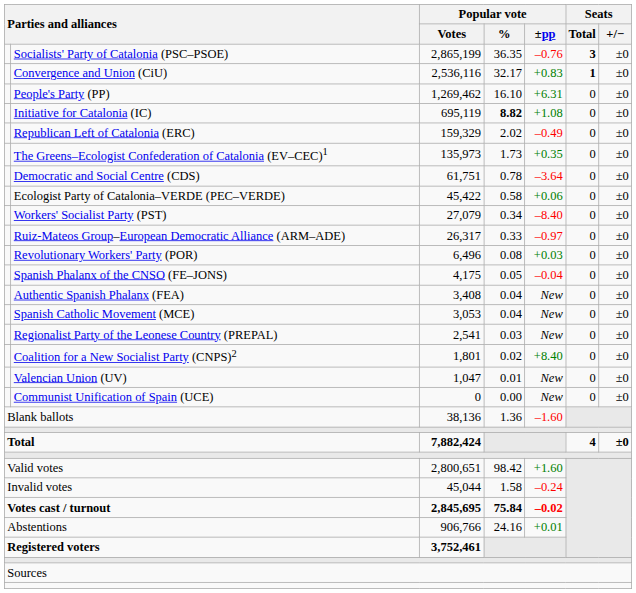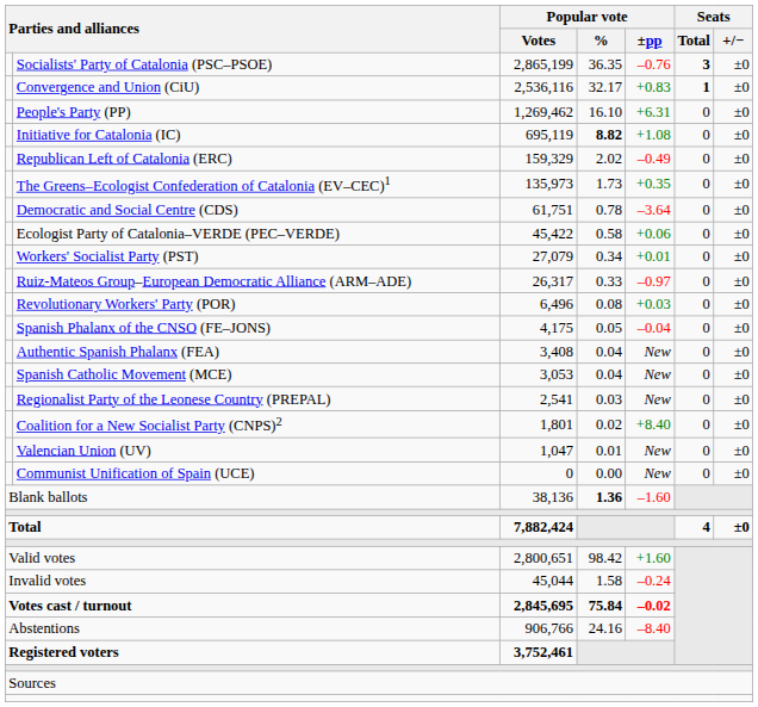Workers' Socialist Party (PST) | Popular vote / ±pp: –8.40 -> +0.01
Blank ballots | Popular vote / %: normal -> bold
Abstentions | Popular vote / ±pp: +0.01 -> –8.40
